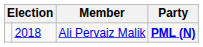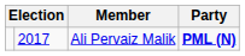Ali Pervaiz Malik | column 2: 2018 -> 2017
